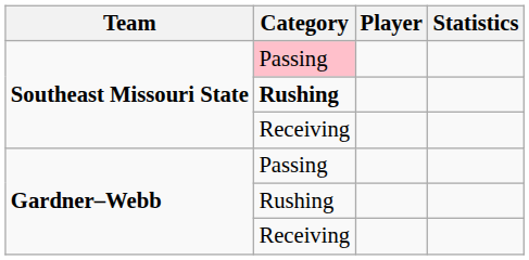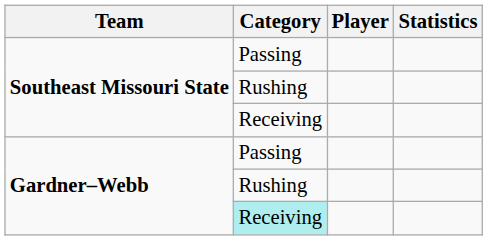Southeast Missouri State / Passing | Category: pink background -> no background
Southeast Missouri State / Rushing | Category: bold -> normal
Gardner–Webb / Receiving | Category: no background -> paleturquoise background
